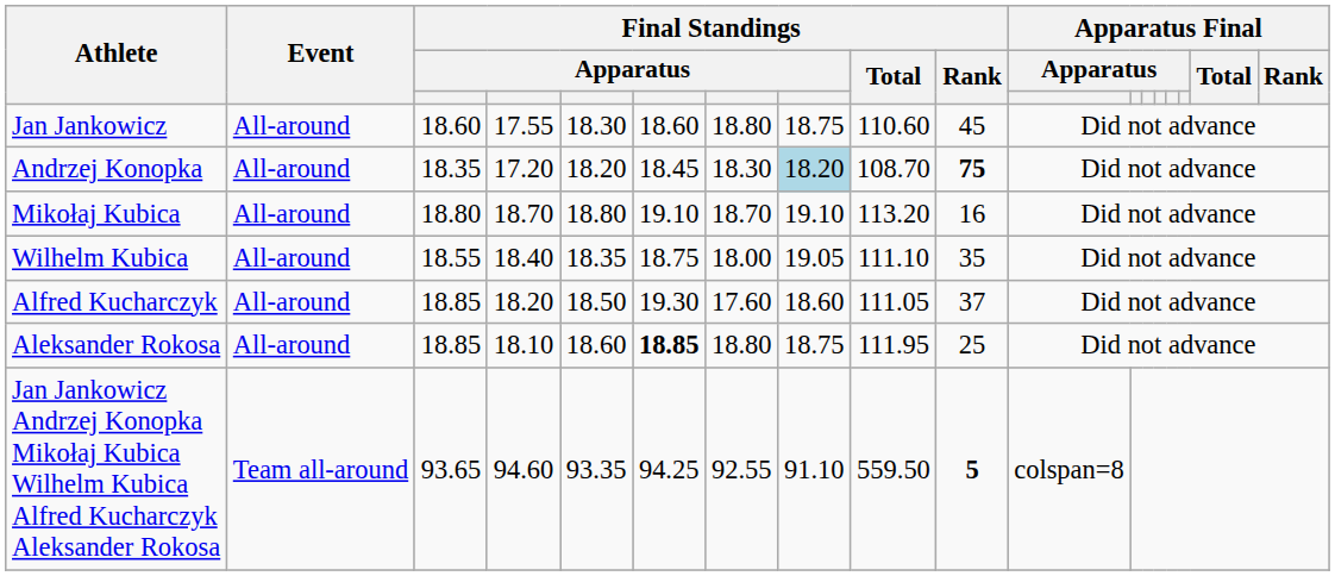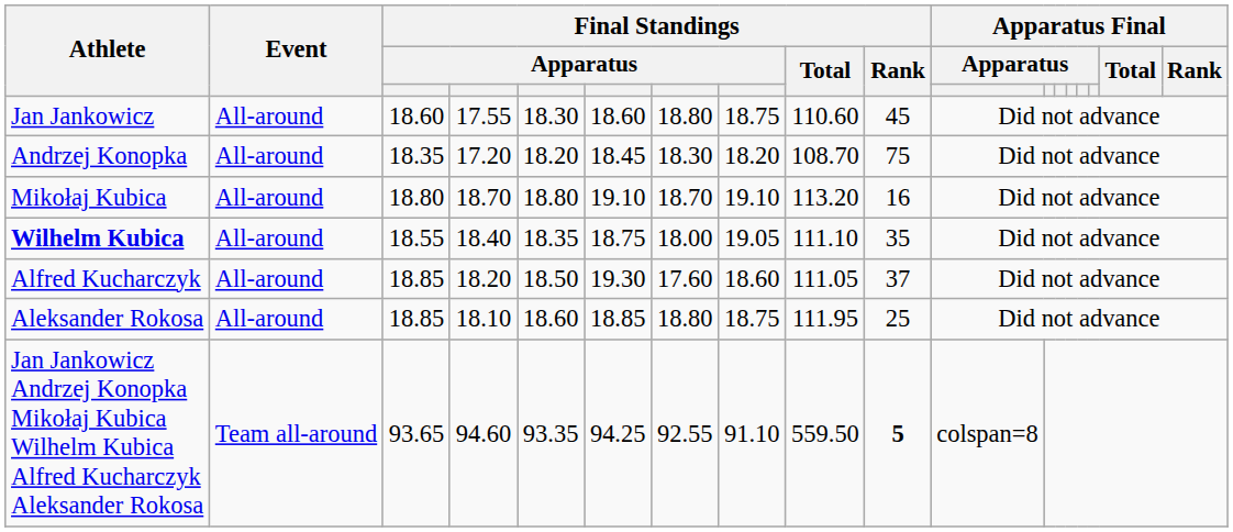row 5 | column 8: lightblue background -> no background
row 5 | Final Standings / Rank: bold -> normal
row 7 | Athlete: normal -> bold
row 9 | column 6: bold -> normal
